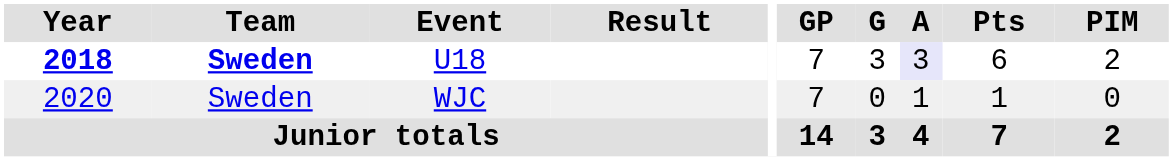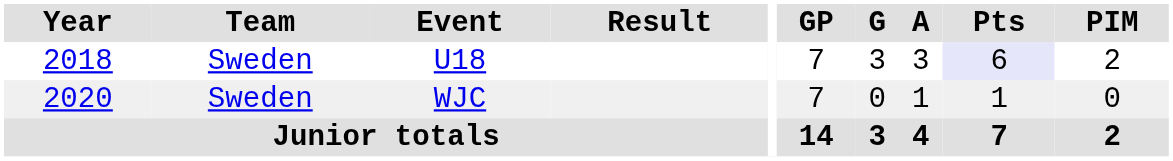U18 | Year: bold -> normal
U18 | Team: bold -> normal
U18 | A: lavender background -> no background
U18 | Pts: no background -> lavender background
